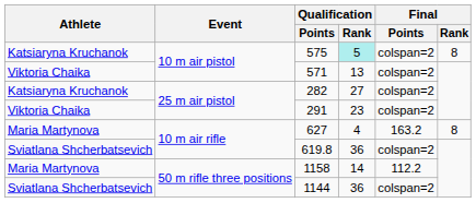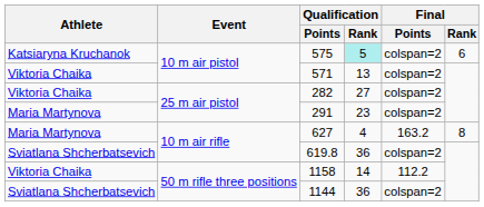575 | Final / Rank: 8 -> 6
282 | Athlete: Katsiaryna Kruchanok -> Viktoria Chaika
291 | Athlete: Viktoria Chaika -> Maria Martynova
1158 | Athlete: Maria Martynova -> Viktoria Chaika
